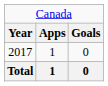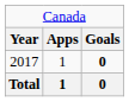2017 | column 3: normal -> bold
